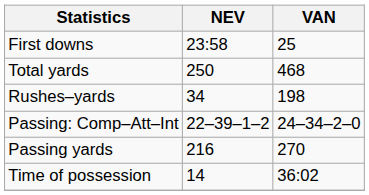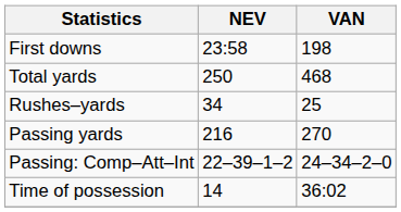First downs | VAN: 25 -> 198
Rushes–yards | VAN: 198 -> 25
rows swapped: Passing yards <-> Passing: Comp–Att–Int
